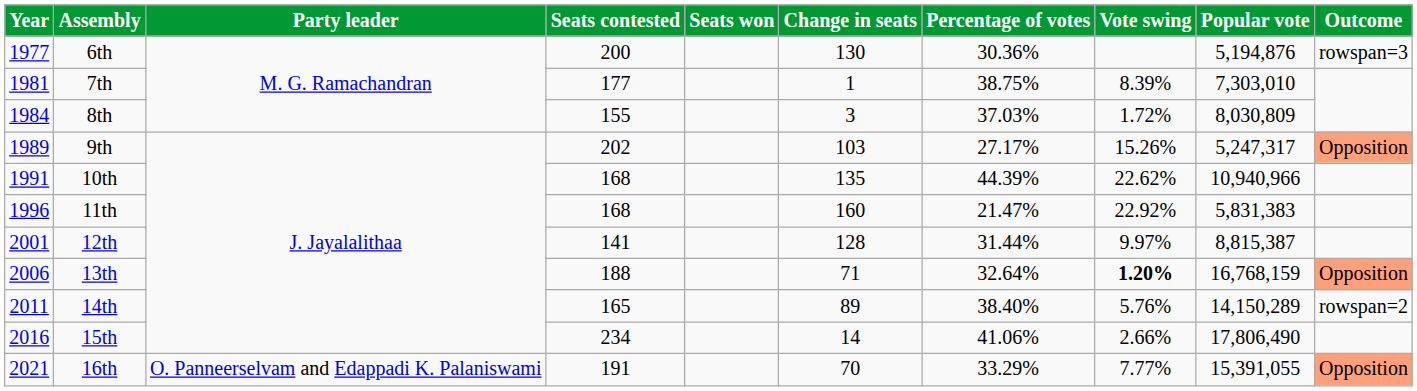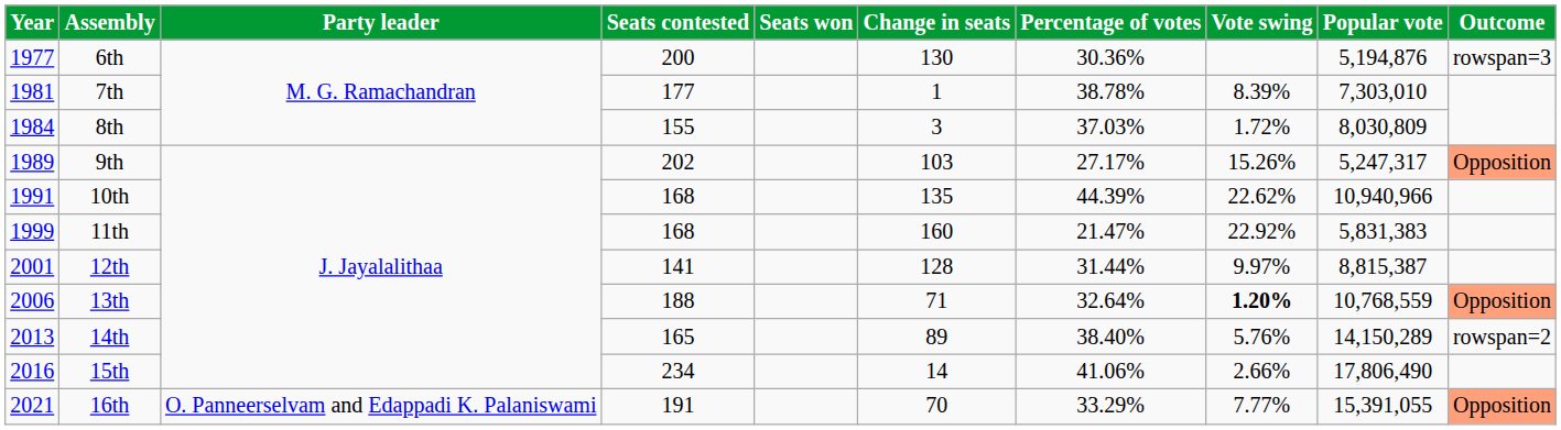7th | Percentage of votes: 38.75% -> 38.78%
11th | Year: 1996 -> 1999
13th | Popular vote: 16,768,159 -> 10,768,559
14th | Year: 2011 -> 2013
